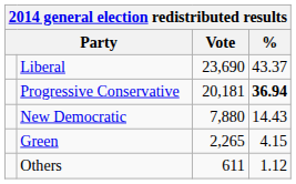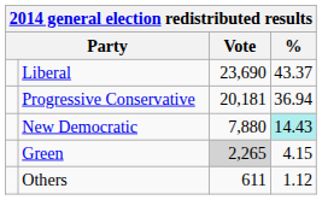Progressive Conservative | %: bold -> normal
New Democratic | %: no background -> paleturquoise background
Green | Vote: no background -> lightgrey background
